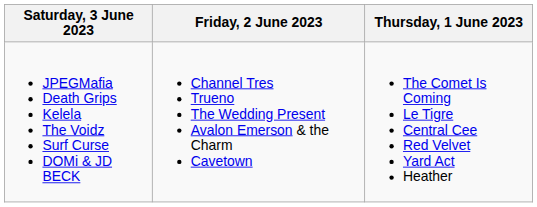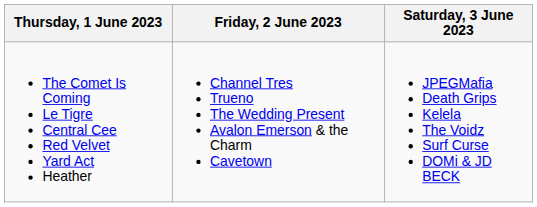columns swapped: Thursday, 1 June 2023 <-> Saturday, 3 June 2023
